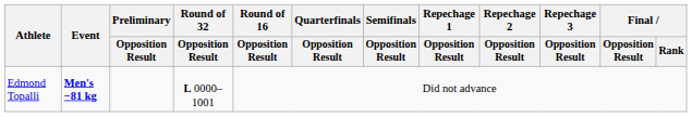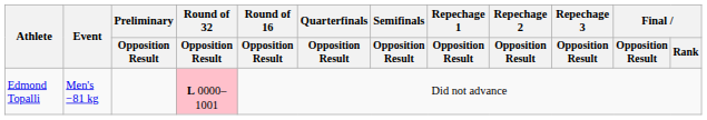Edmond Topalli | Event: bold -> normal
Edmond Topalli | Round of 32 / Opposition Result: no background -> pink background
